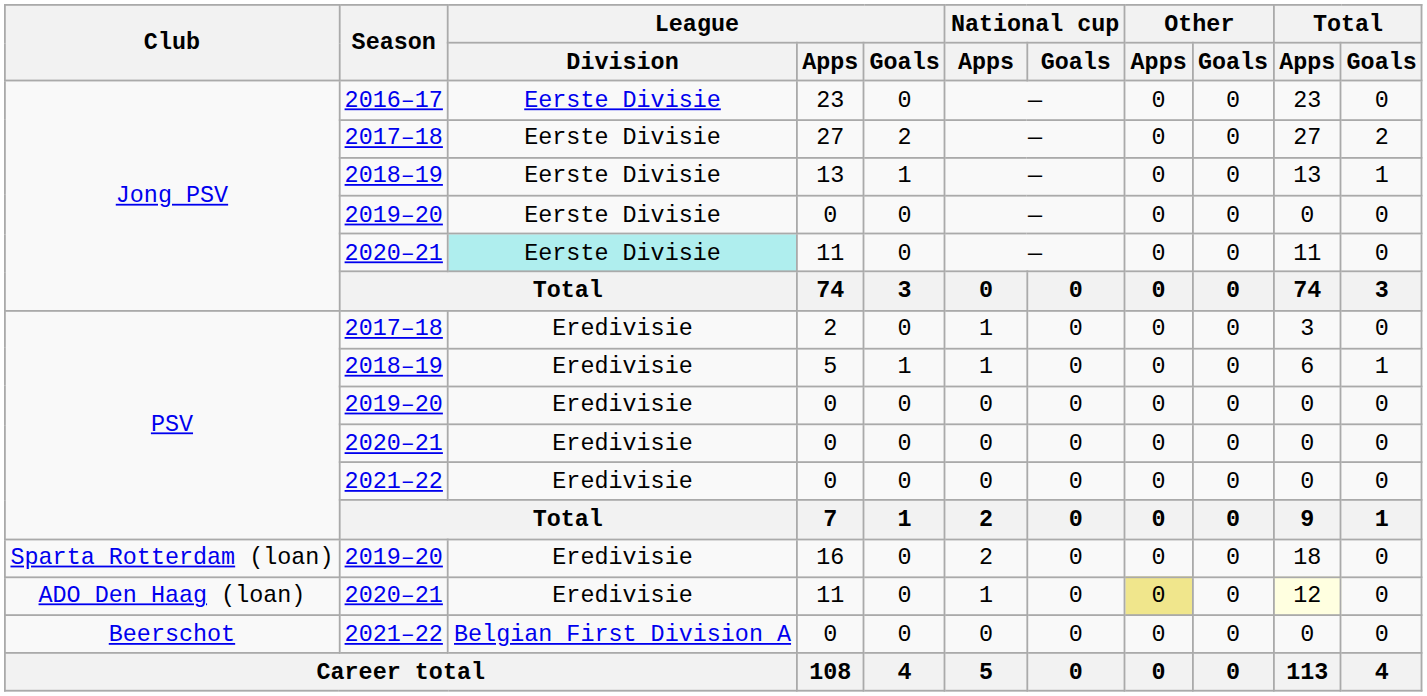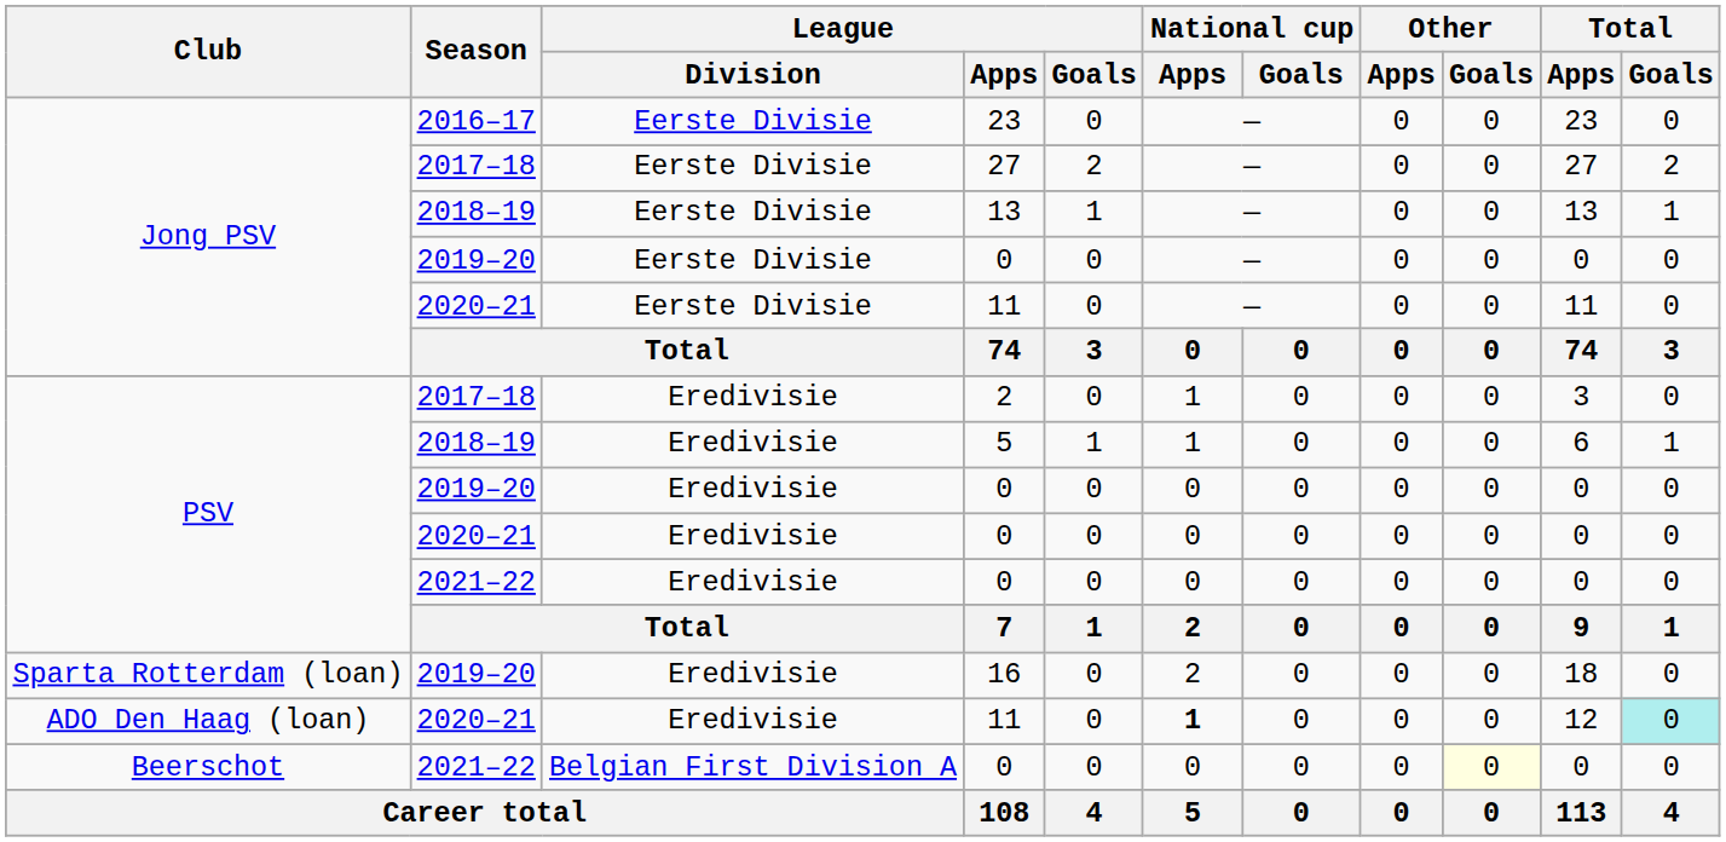Jong PSV / 11 | League / Division: paleturquoise background -> no background
ADO Den Haag (loan) / 11 | National cup / Apps: normal -> bold
ADO Den Haag (loan) / 11 | Other / Apps: khaki background -> no background
ADO Den Haag (loan) / 11 | Total / Apps: lightyellow background -> no background
ADO Den Haag (loan) / 11 | Total / Goals: no background -> paleturquoise background
Beerschot / 0 | Other / Goals: no background -> lightyellow background
